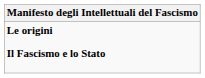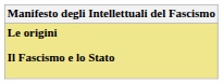row 2 | column 1: no background -> khaki background
